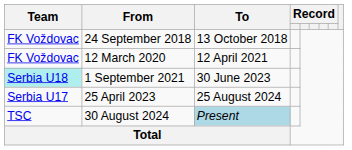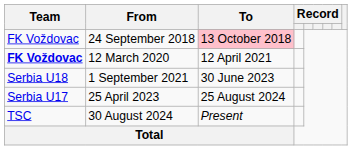24 September 2018 | To: no background -> pink background
12 March 2020 | Team: normal -> bold
1 September 2021 | Team: paleturquoise background -> no background
30 August 2024 | To: lightblue background -> no background
